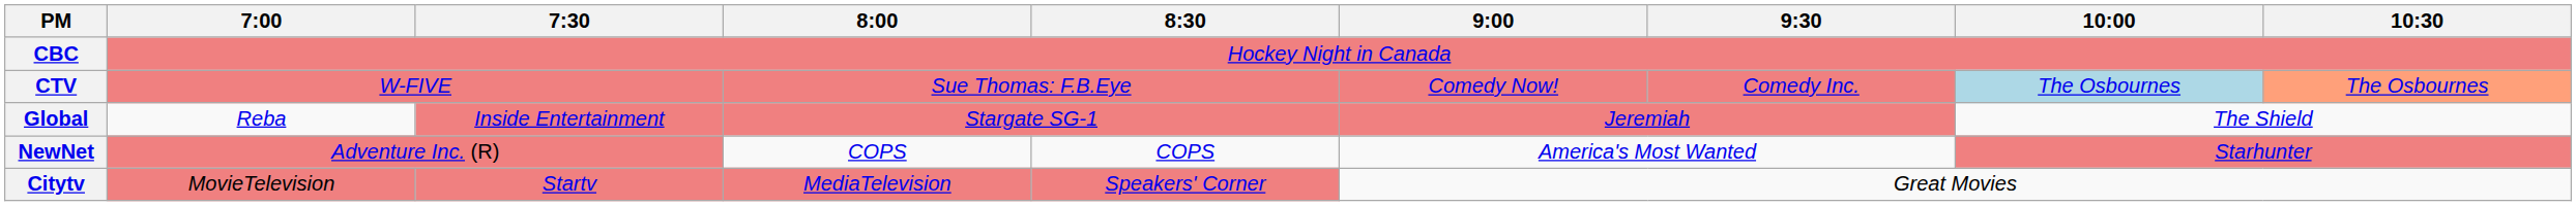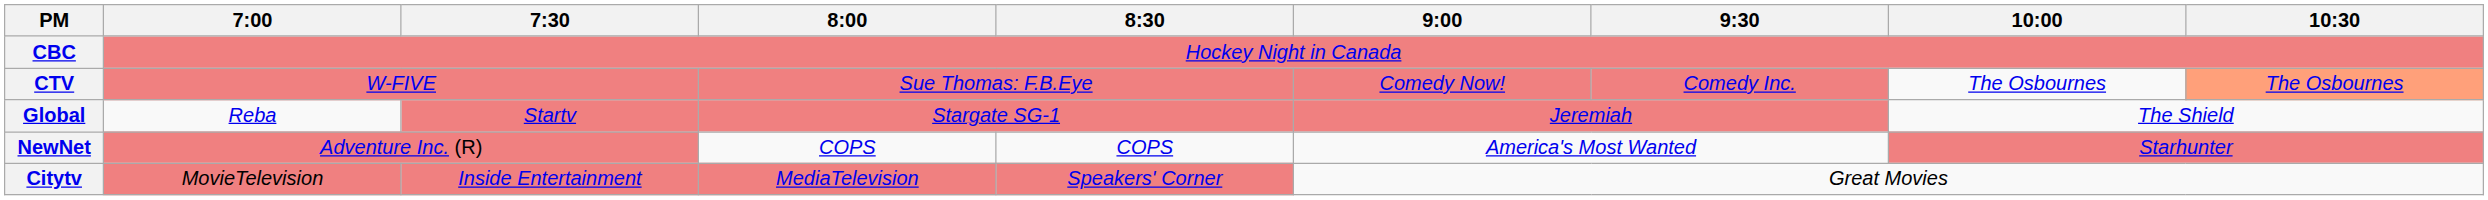CTV | 10:00: lightblue background -> no background
Global | 7:30: Inside Entertainment -> Startv
Citytv | 7:30: Startv -> Inside Entertainment
